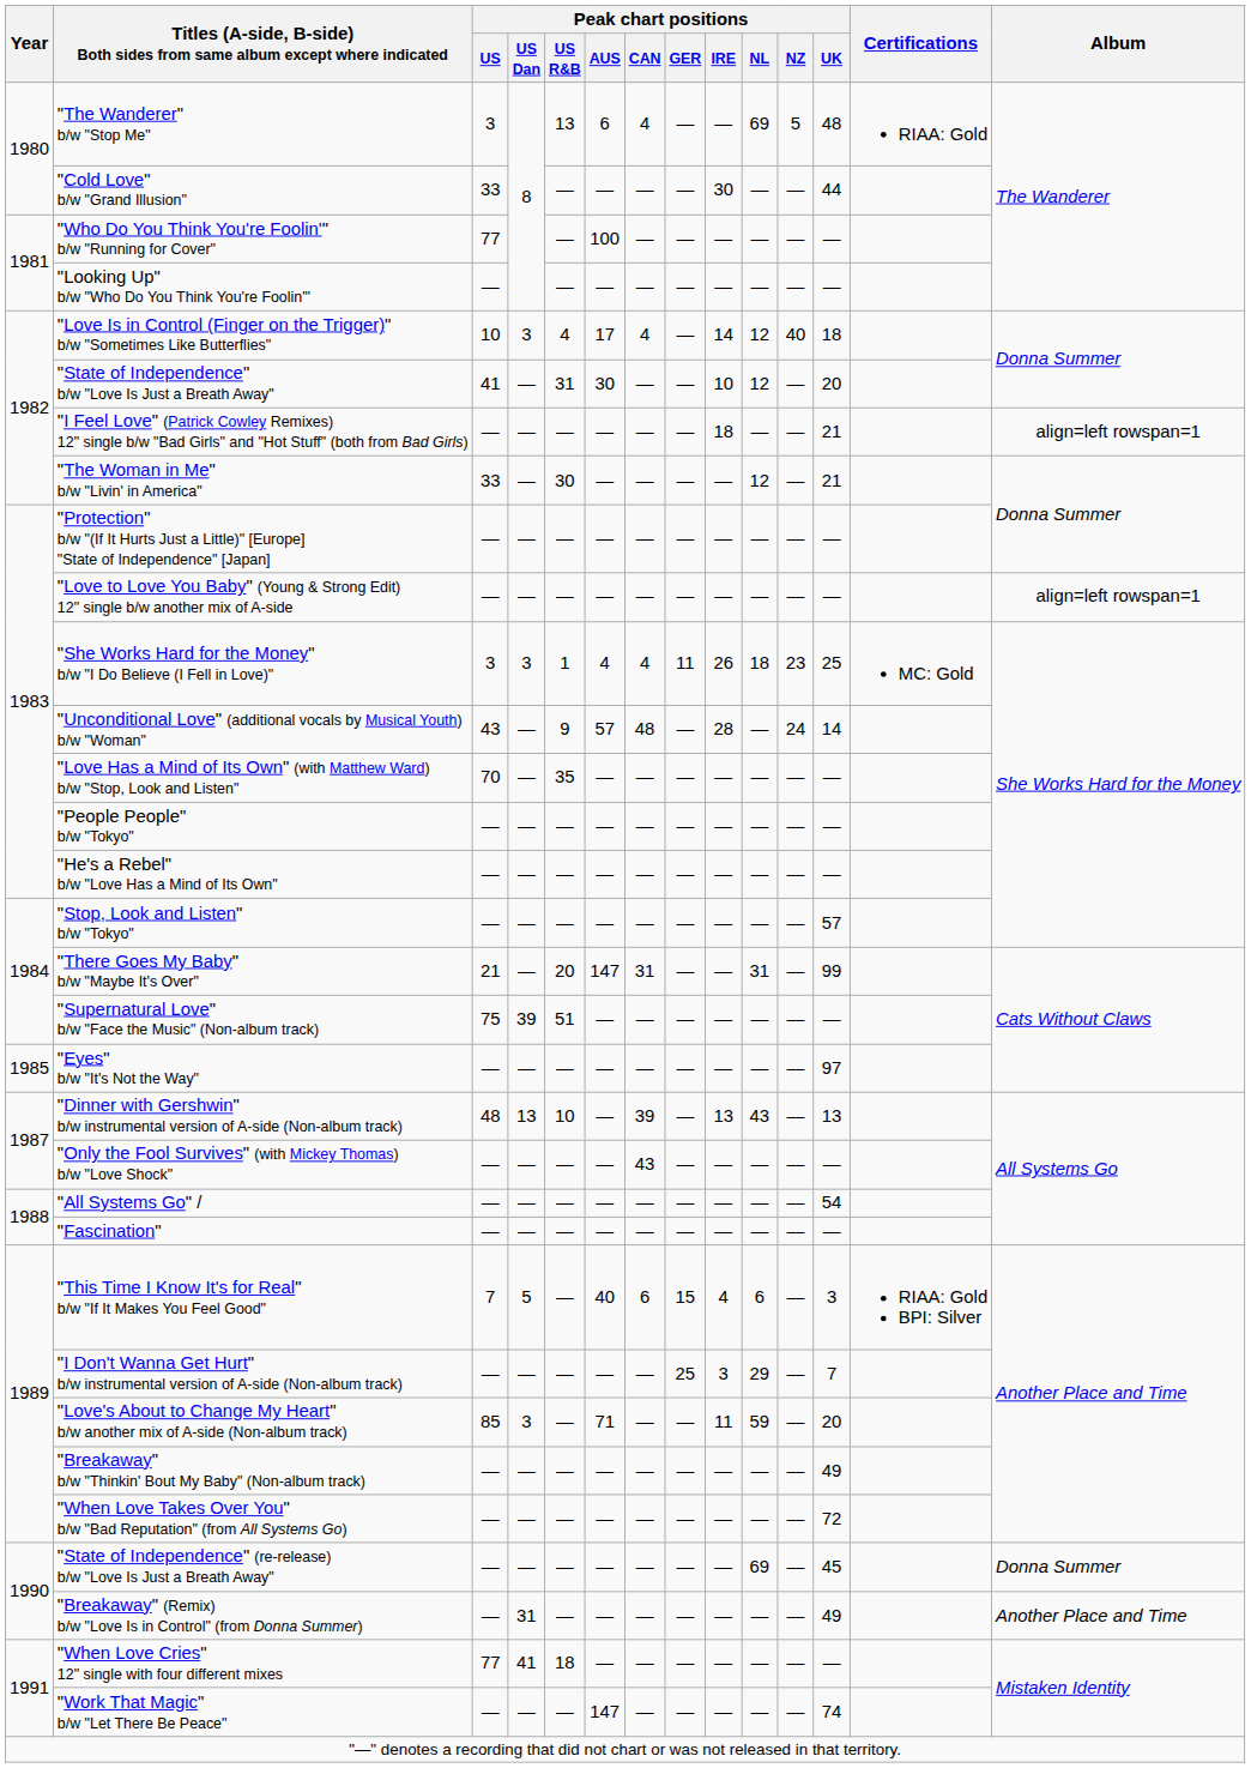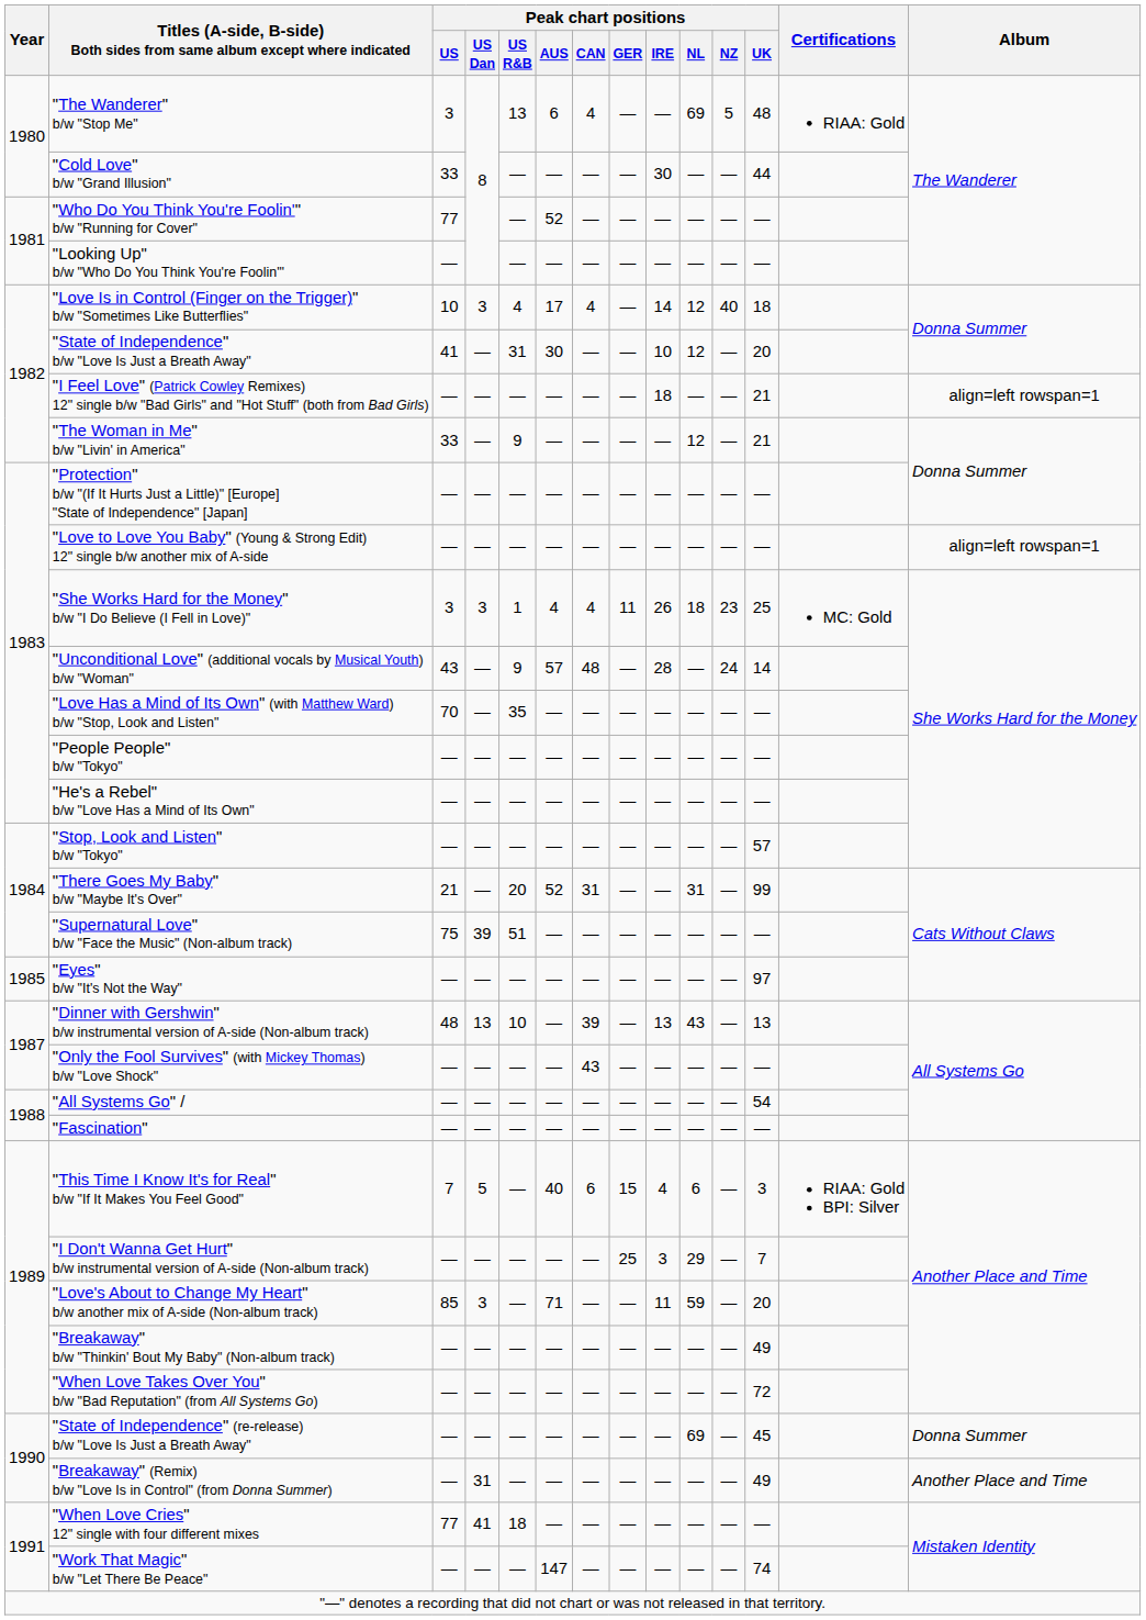"Who Do You Think You're Foolin'" b/w "Running for Cover" | Peak chart positions / AUS: 100 -> 52
"The Woman in Me" b/w "Livin' in America" | Peak chart positions / US R&B: 30 -> 9
"There Goes My Baby" b/w "Maybe It's Over" | Peak chart positions / AUS: 147 -> 52
